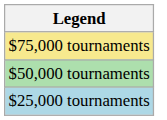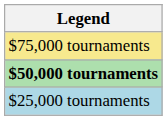row 3 | column 1: normal -> bold
